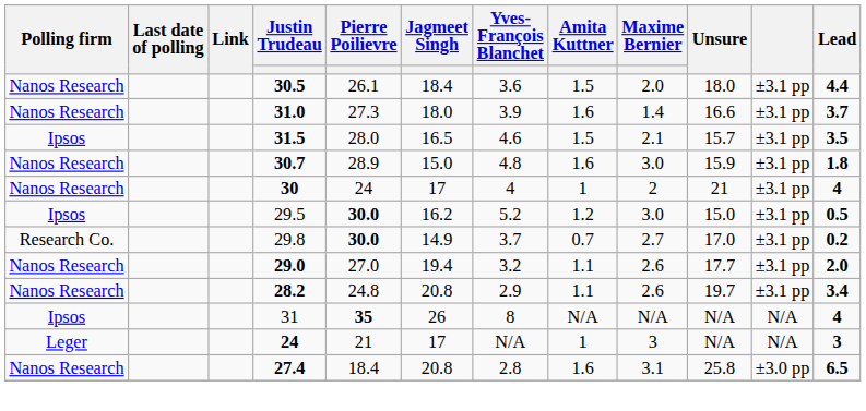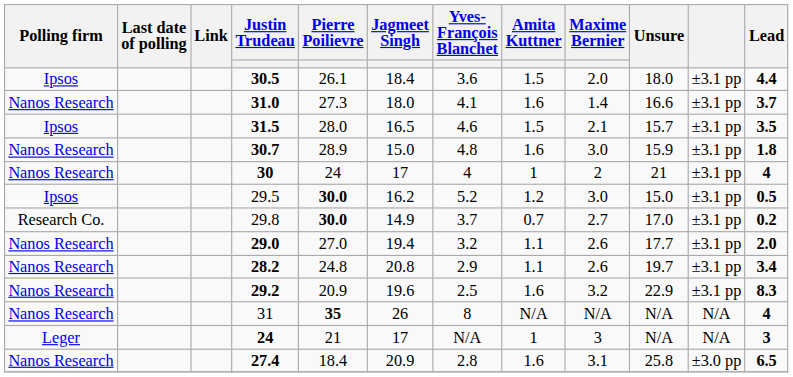30.5 | Polling firm: Nanos Research -> Ipsos
31.0 | Yves-François Blanchet: 3.9 -> 4.1
+ row: Nanos Research | 29.2 | 20.9 | 19.6 | 2.5 | 1.6 | 3.2 | 22.9 | ±3.1 pp | 8.3
31 | Polling firm: Ipsos -> Nanos Research
27.4 | Jagmeet Singh: 20.8 -> 20.9
